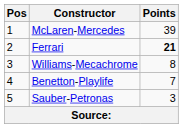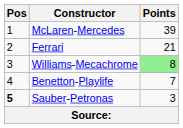Ferrari | Points: bold -> normal
Williams-Mecachrome | Points: no background -> lightgreen background
Sauber-Petronas | Pos: normal -> bold
